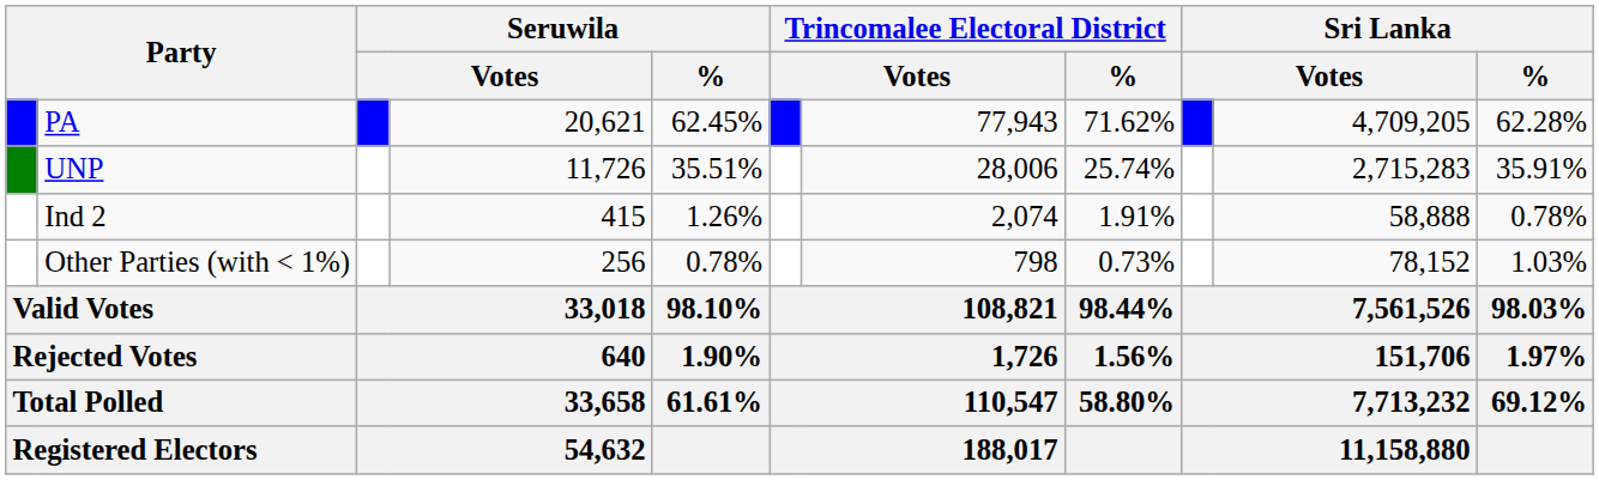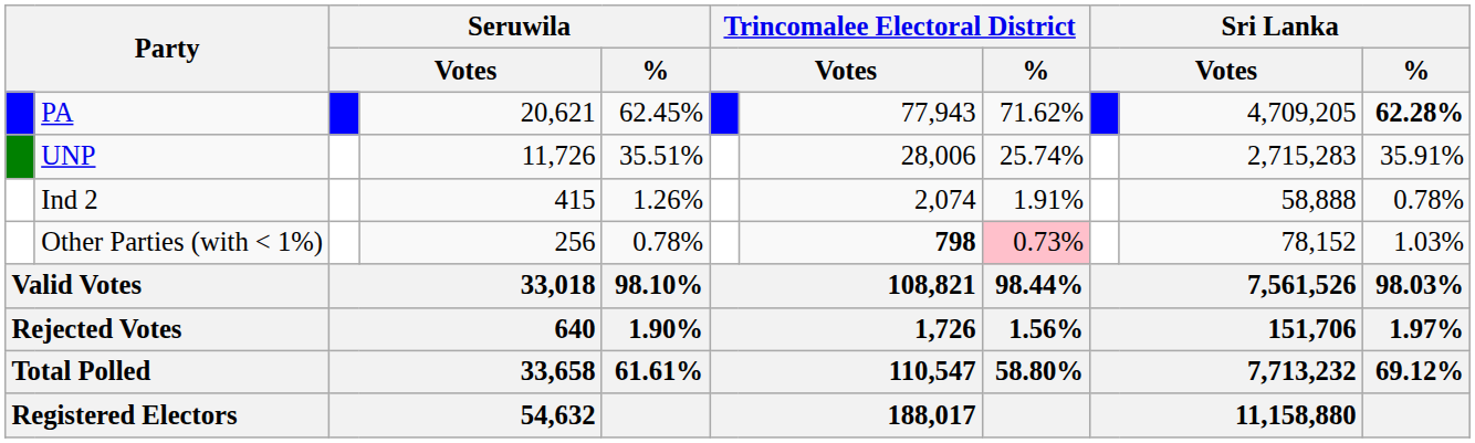PA | Sri Lanka / %: normal -> bold
Other Parties (with < 1%) | column 7: normal -> bold
Other Parties (with < 1%) | Trincomalee Electoral District / %: no background -> pink background
